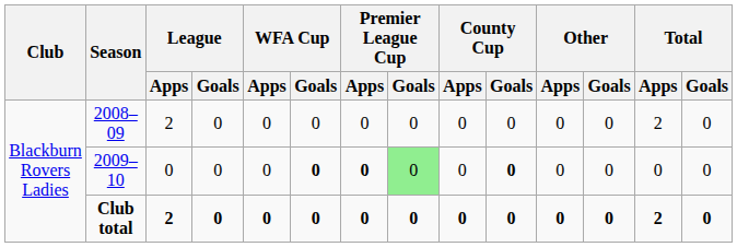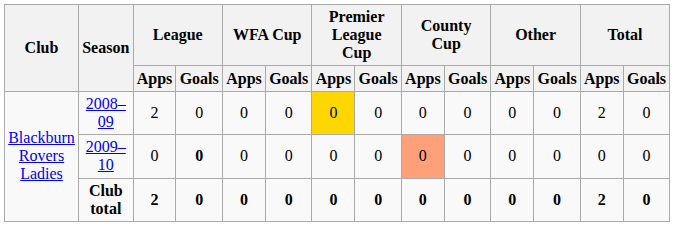2008–09 | Premier League Cup / Apps: no background -> gold background
2009–10 | League / Goals: normal -> bold
2009–10 | WFA Cup / Goals: bold -> normal
2009–10 | Premier League Cup / Apps: bold -> normal
2009–10 | Premier League Cup / Goals: lightgreen background -> no background
2009–10 | County Cup / Apps: no background -> lightsalmon background
2009–10 | County Cup / Goals: bold -> normal
